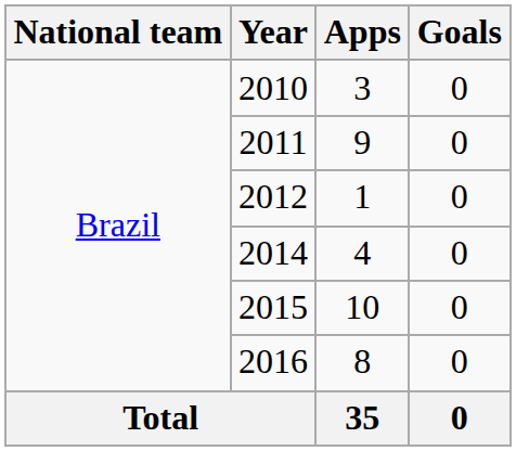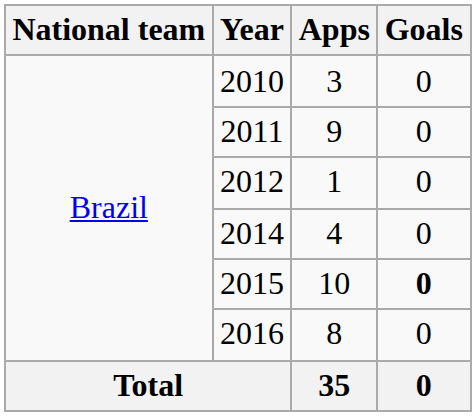2015 | Goals: normal -> bold
